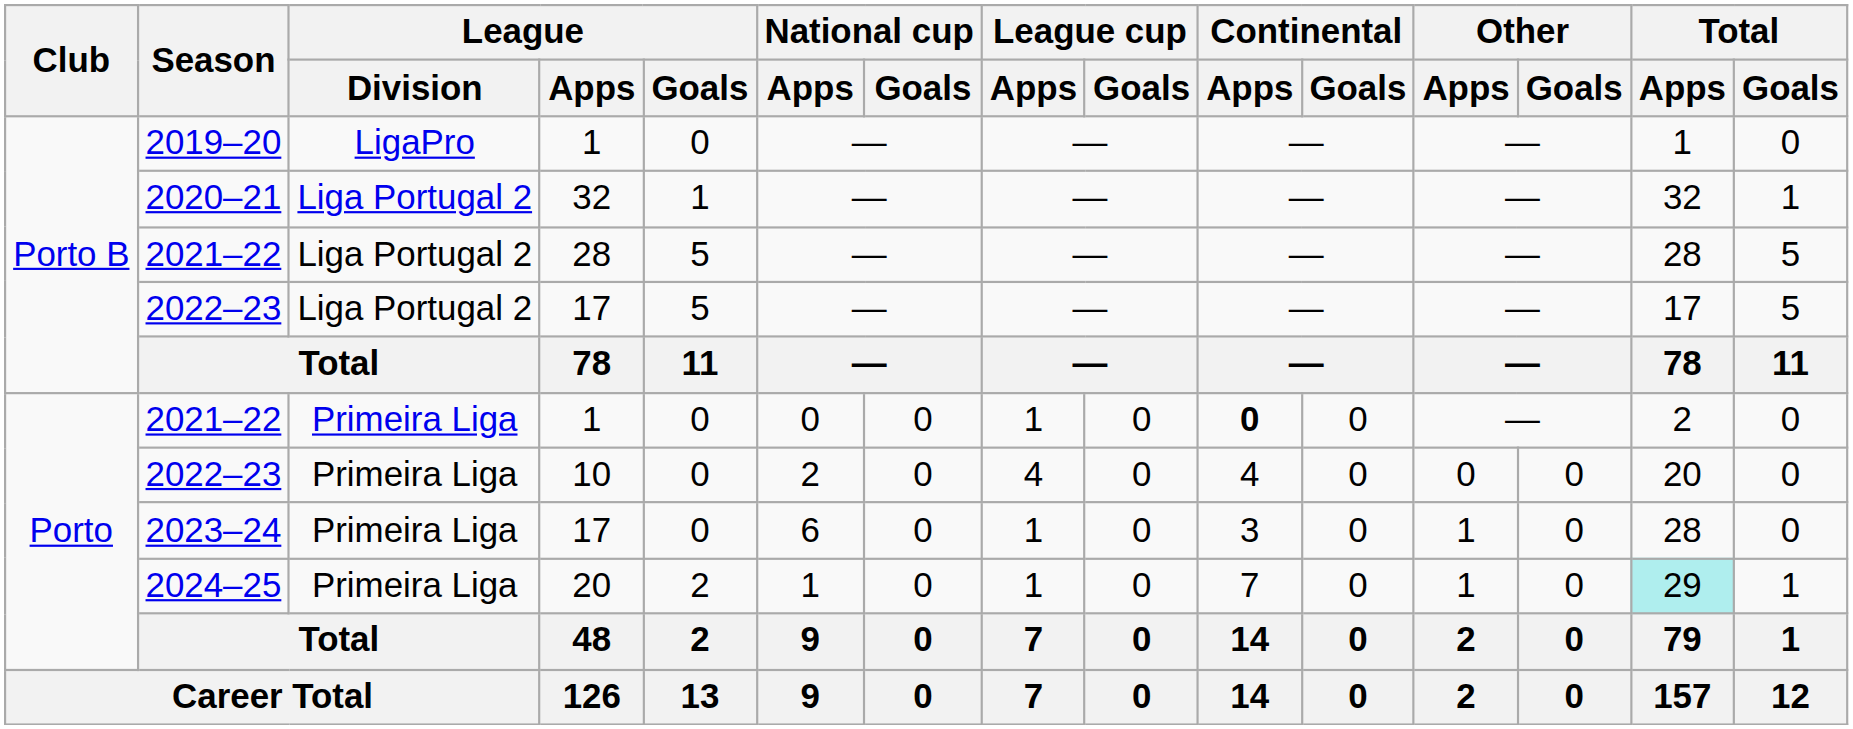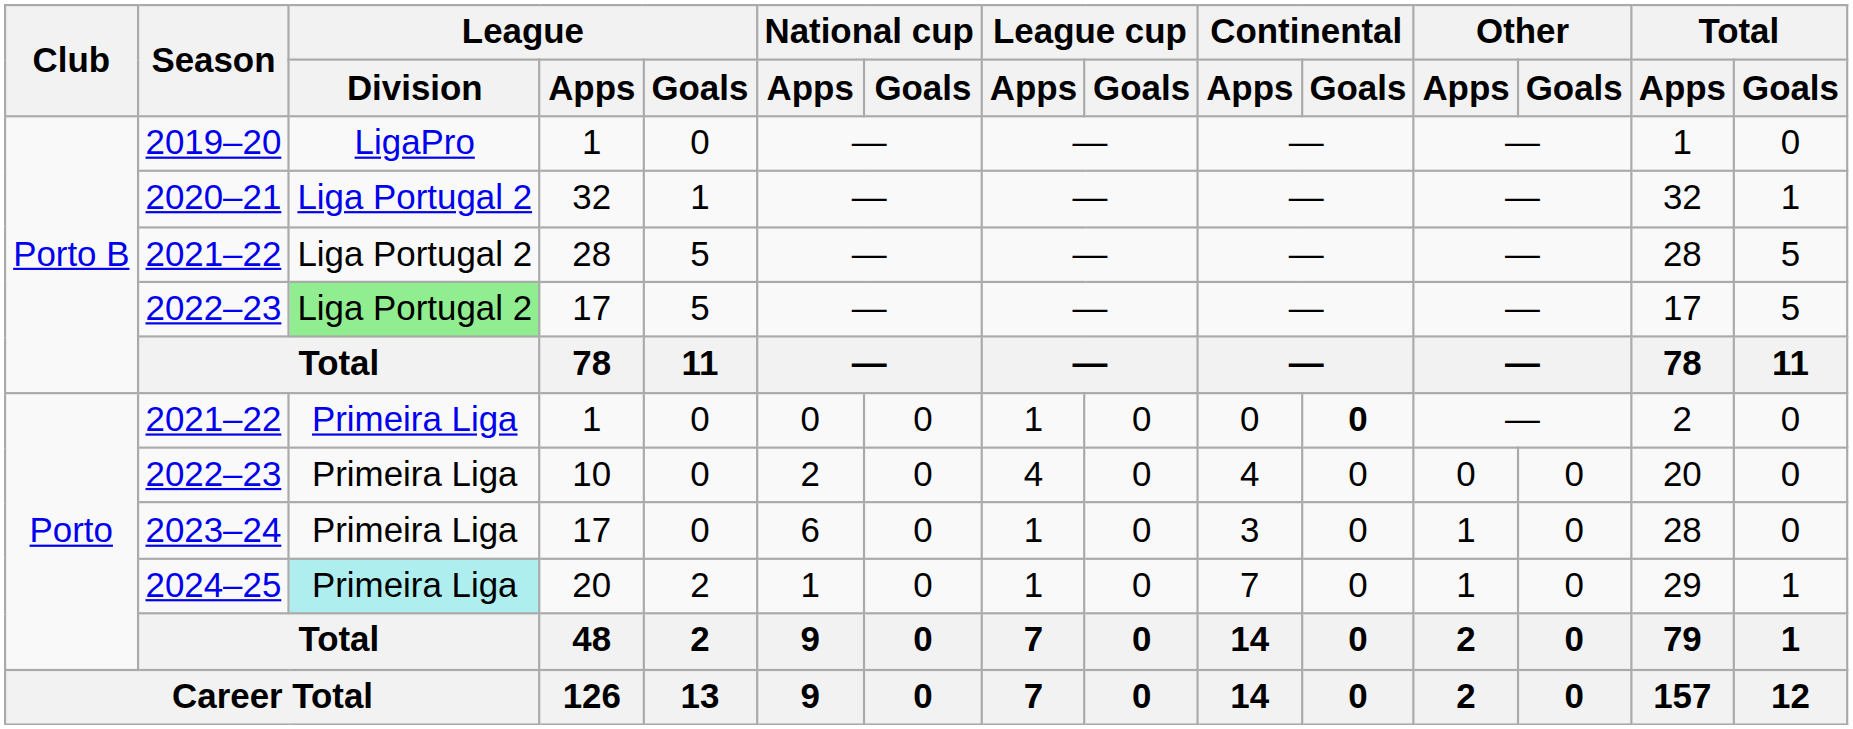2022–23 / 17 | League / Division: no background -> lightgreen background
2021–22 / 1 | Continental / Apps: bold -> normal
2021–22 / 1 | Continental / Goals: normal -> bold
2024–25 | League / Division: no background -> paleturquoise background
2024–25 | Total / Apps: paleturquoise background -> no background
